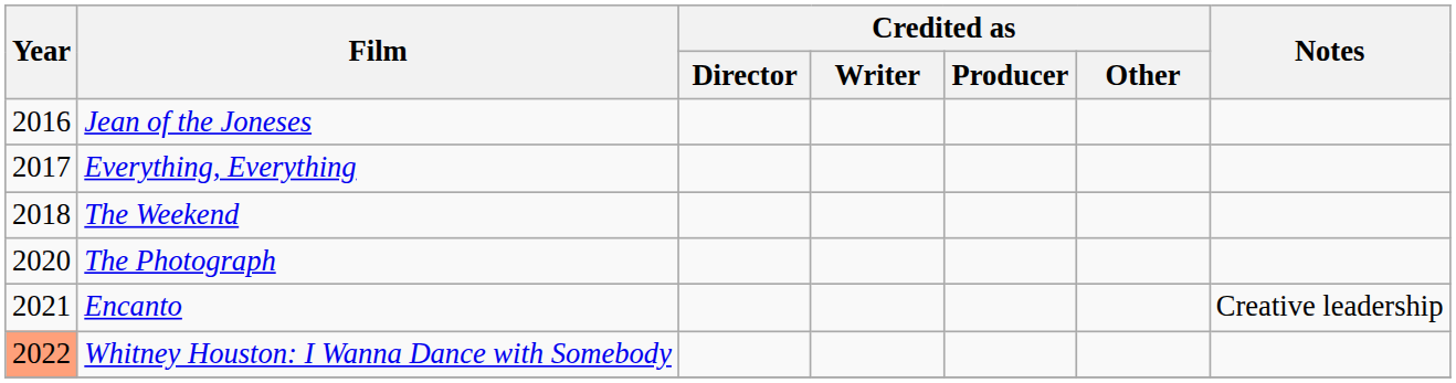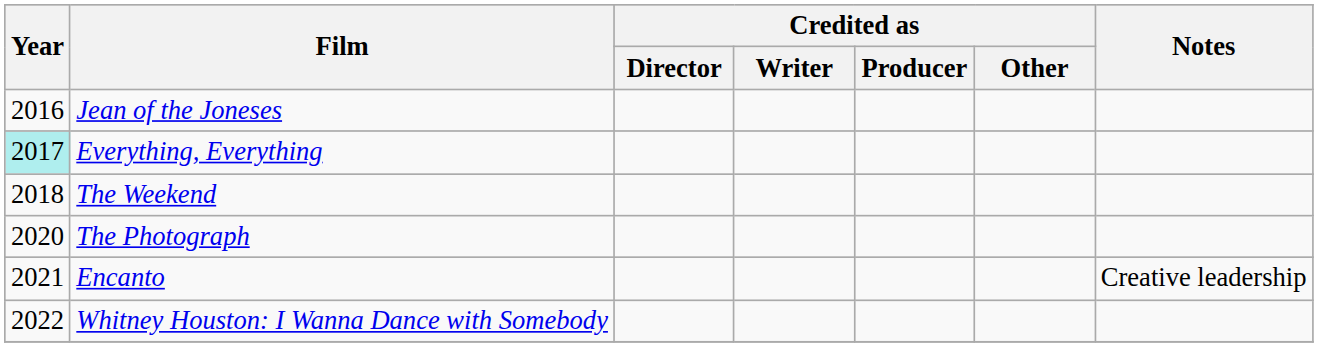Everything, Everything | Year: no background -> paleturquoise background
Whitney Houston: I Wanna Dance with Somebody | Year: lightsalmon background -> no background
